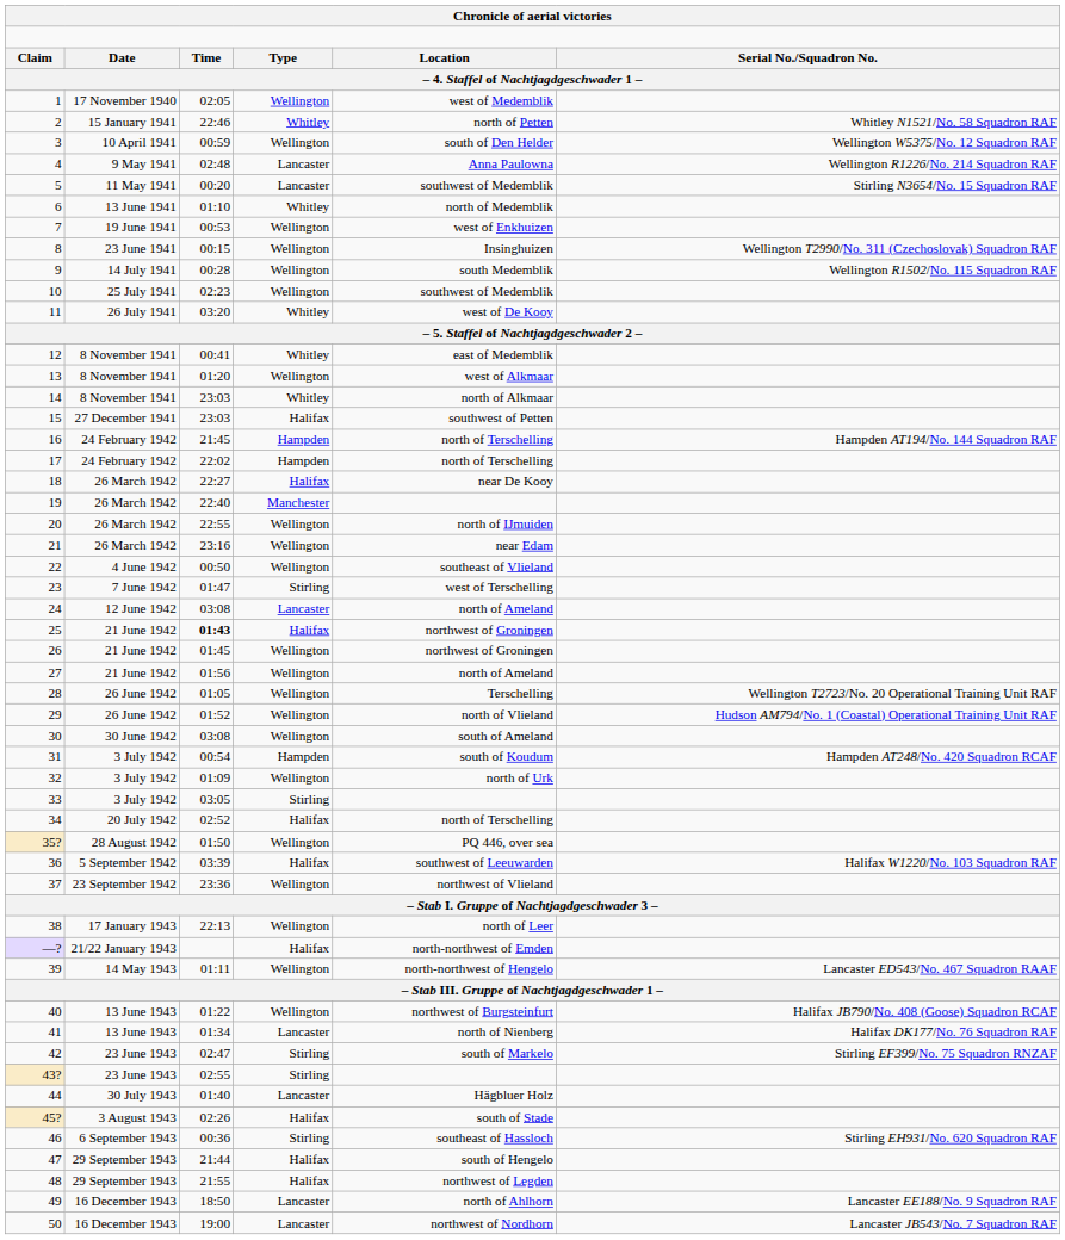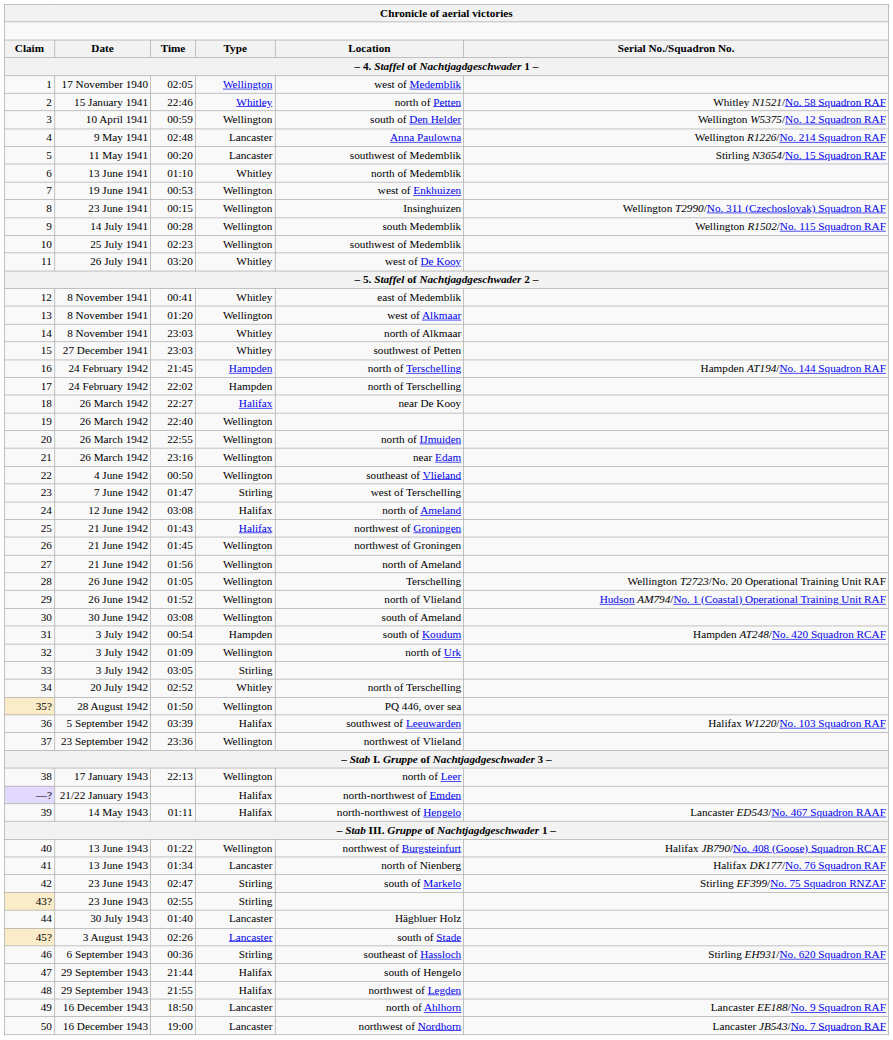15 | column 4: Halifax -> Whitley
19 | column 4: Manchester -> Wellington
24 | column 4: Lancaster -> Halifax
25 | column 3: bold -> normal
34 | column 4: Halifax -> Whitley
39 | column 4: Wellington -> Halifax
45? | column 4: Halifax -> Lancaster
